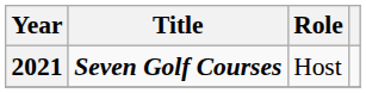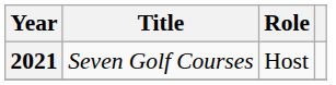2021 | Title: bold -> normal
